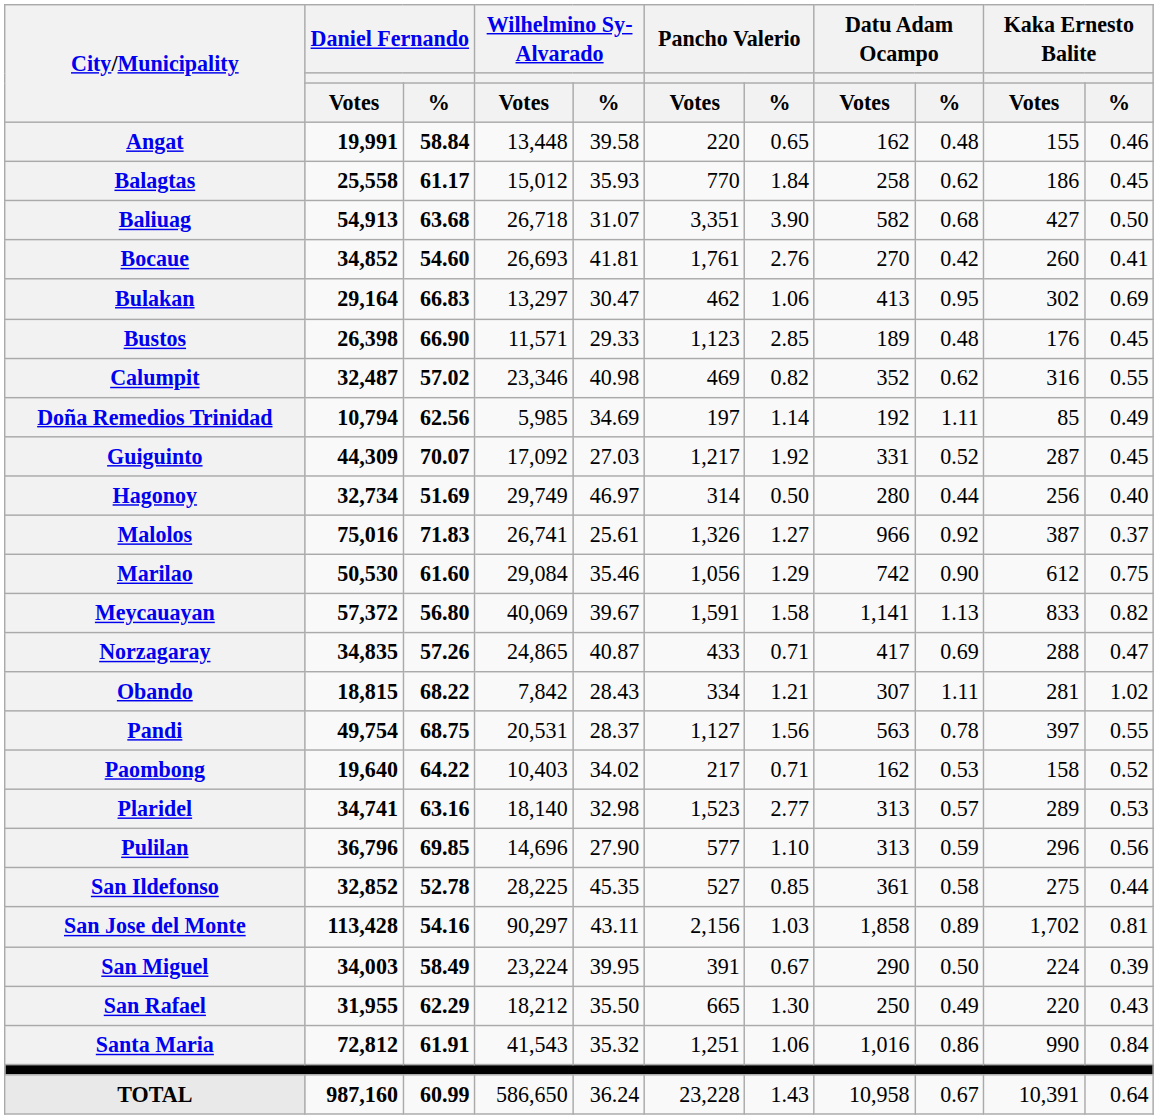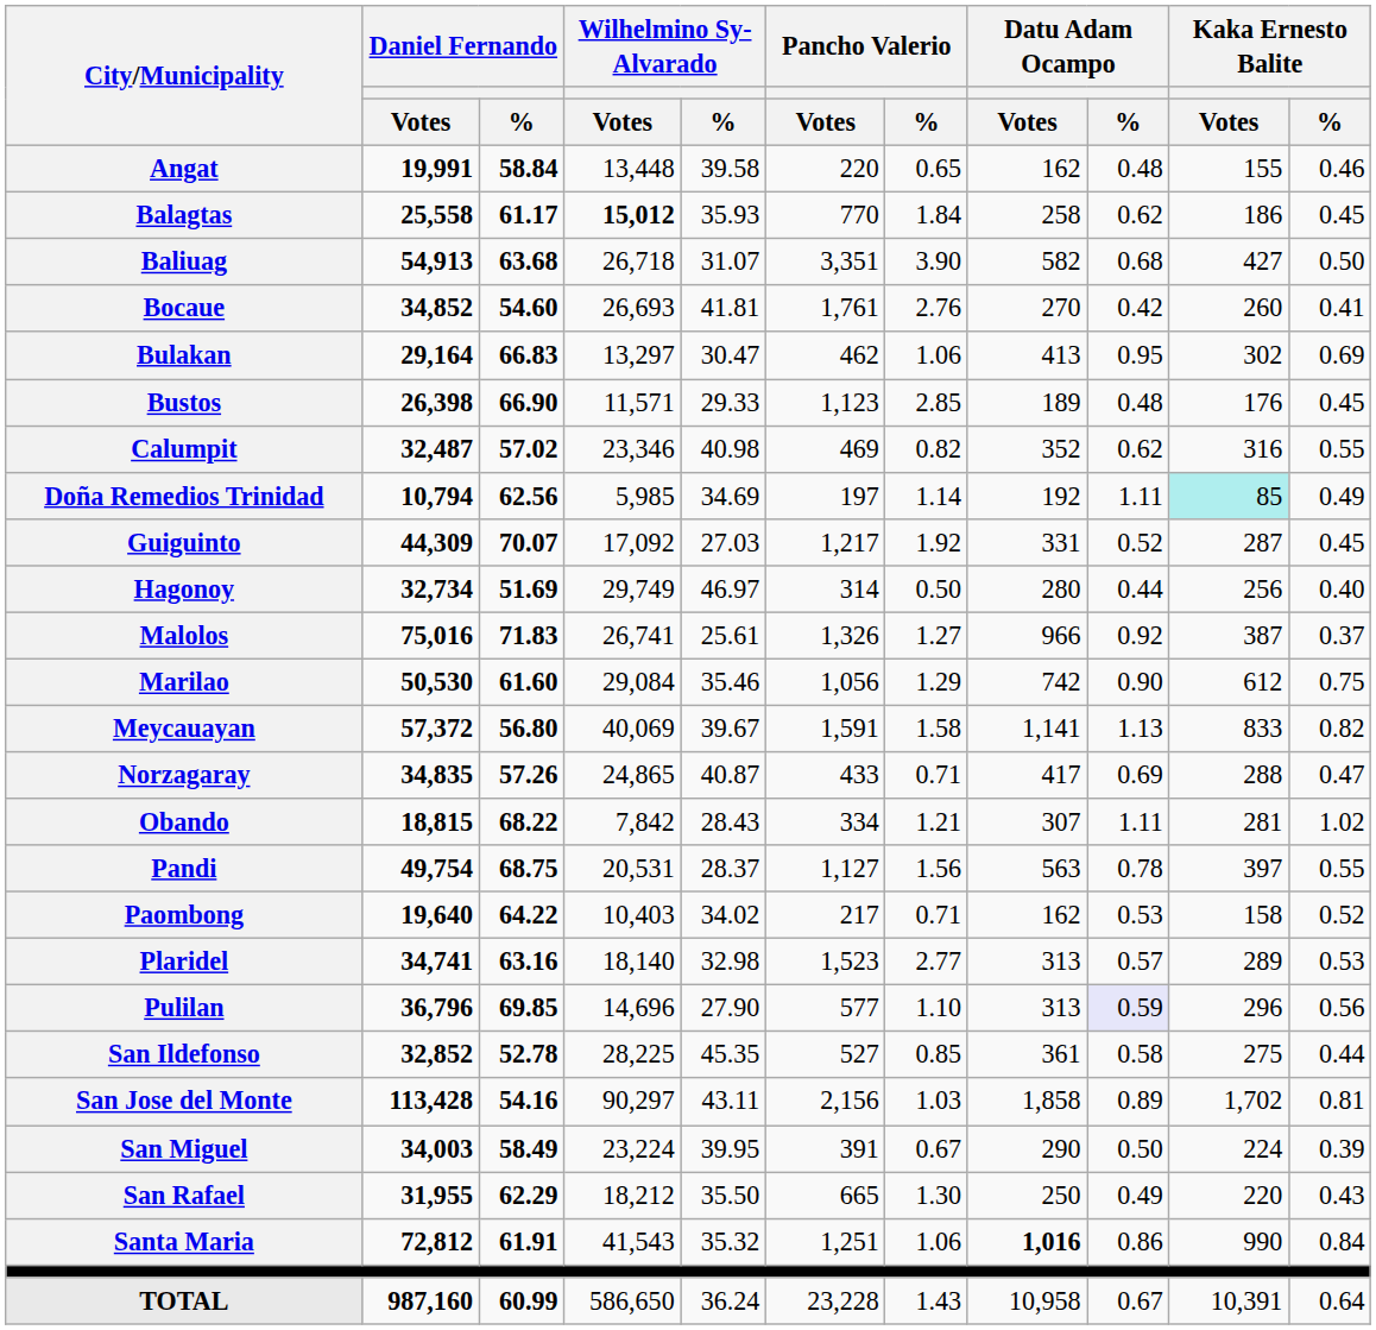Balagtas | Wilhelmino Sy-Alvarado / Votes: normal -> bold
Doña Remedios Trinidad | Kaka Ernesto Balite / Votes: no background -> paleturquoise background
Pulilan | Datu Adam Ocampo / %: no background -> lavender background
Santa Maria | Datu Adam Ocampo / Votes: normal -> bold
